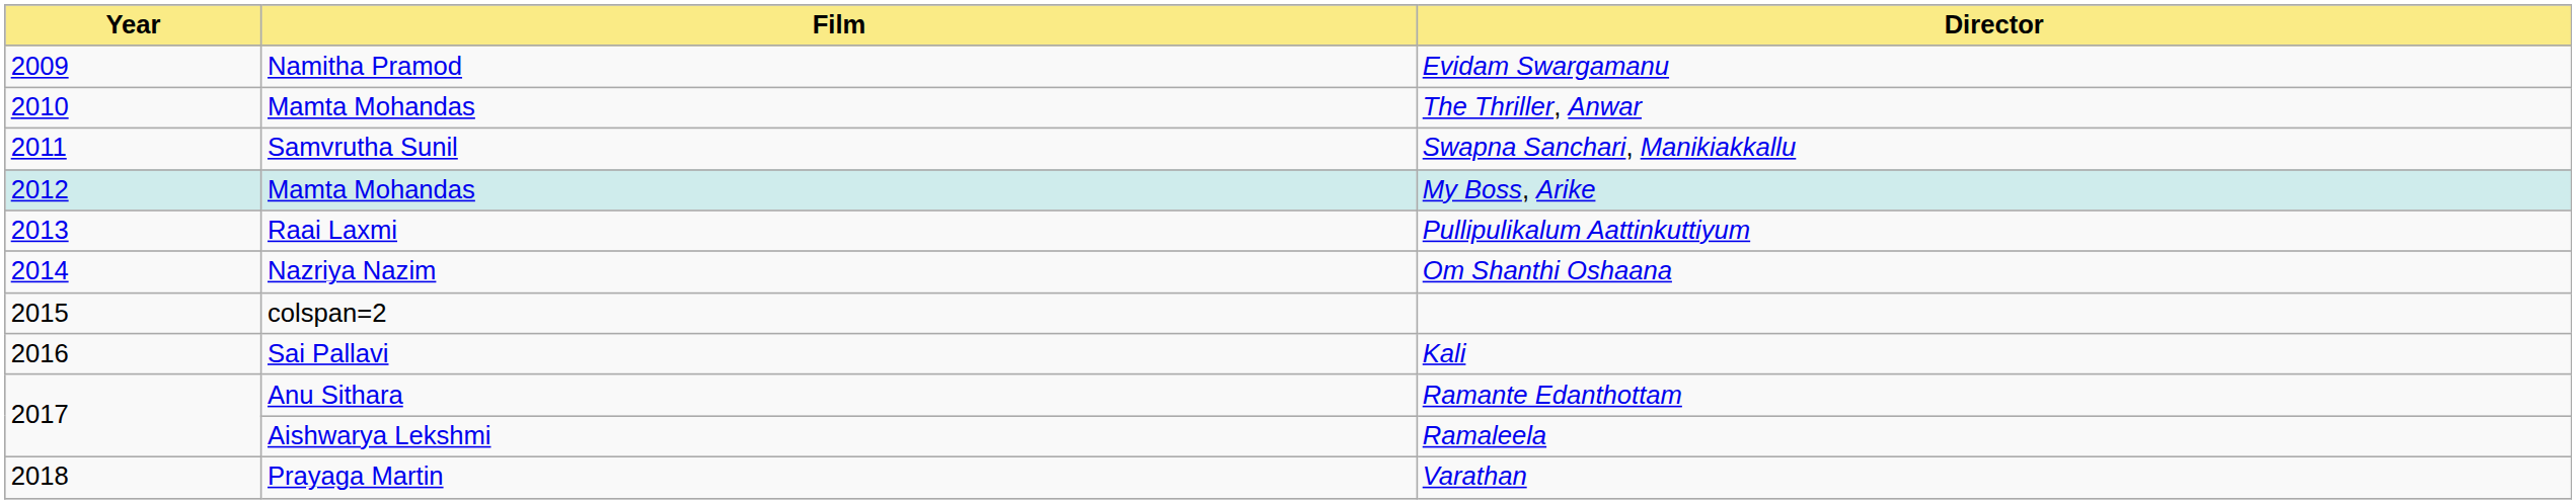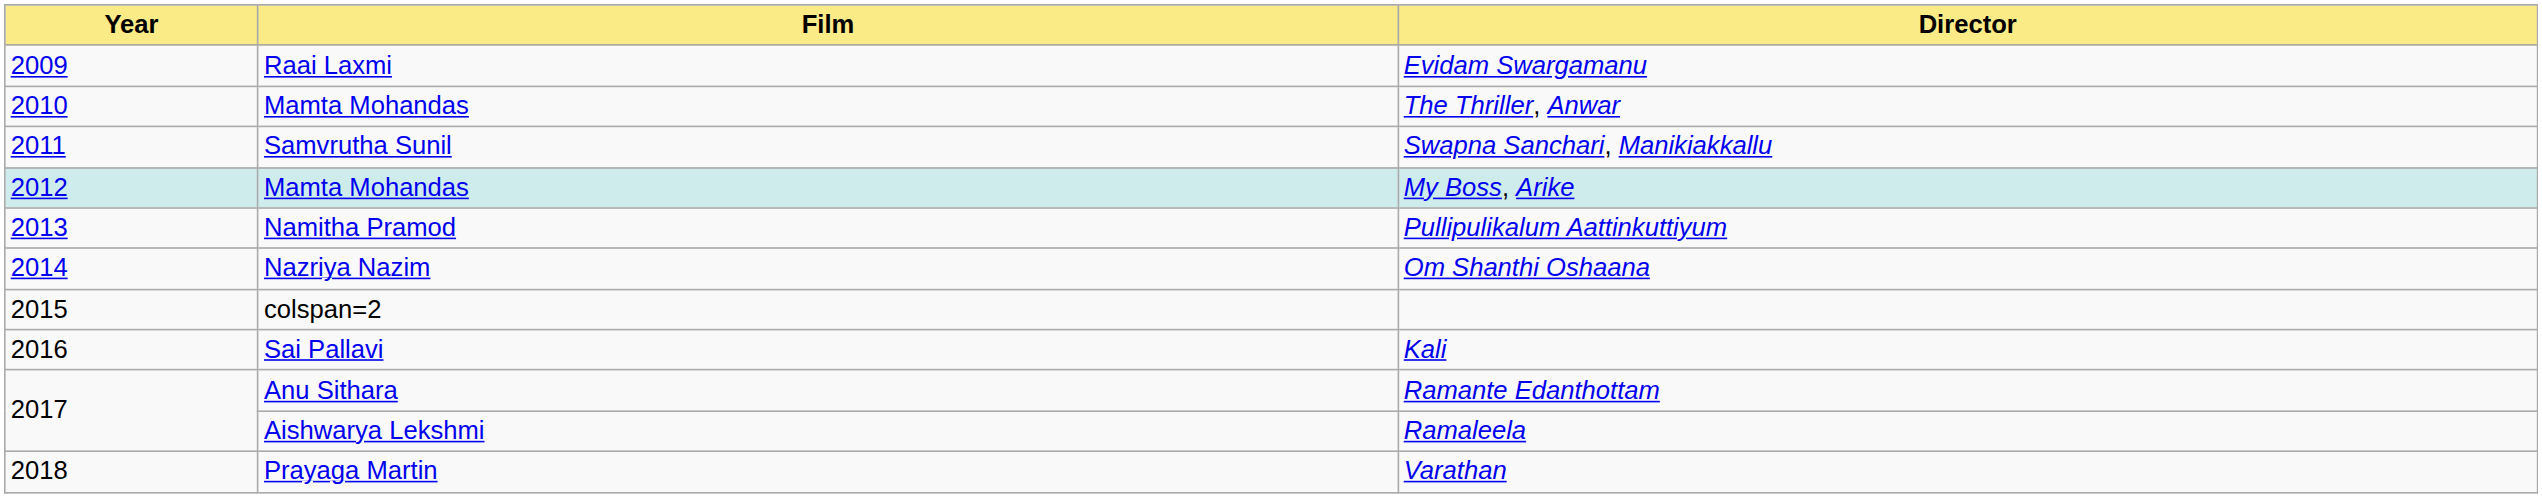Evidam Swargamanu | Film: Namitha Pramod -> Raai Laxmi
Pullipulikalum Aattinkuttiyum | Film: Raai Laxmi -> Namitha Pramod
